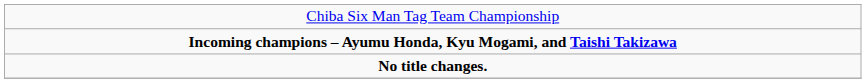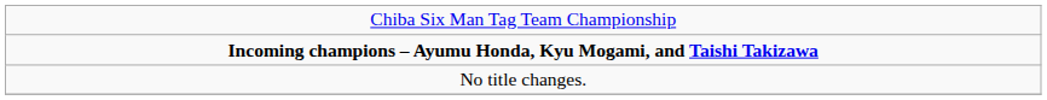No title changes. | column 1: bold -> normal
